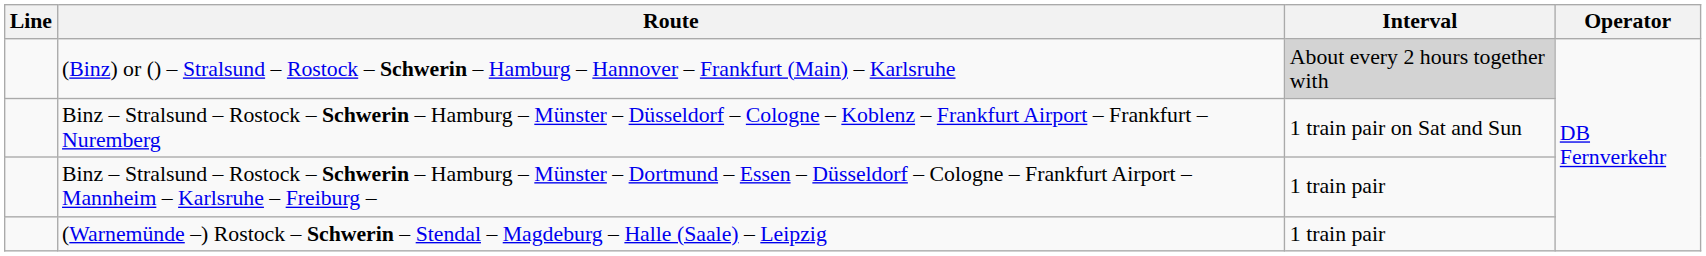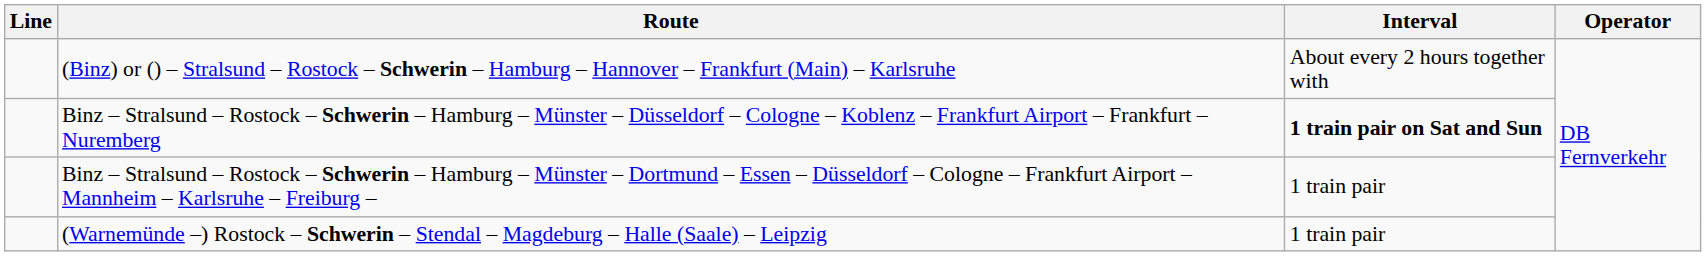row 2 | Interval: lightgrey background -> no background
row 3 | Interval: normal -> bold
